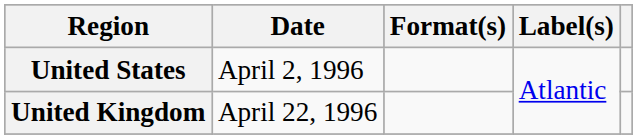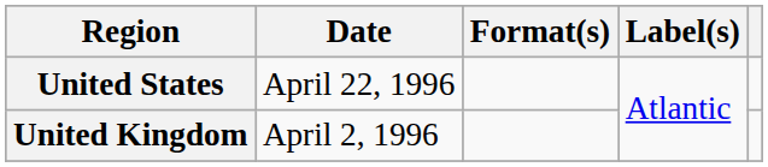United States | Date: April 2, 1996 -> April 22, 1996
United Kingdom | Date: April 22, 1996 -> April 2, 1996
